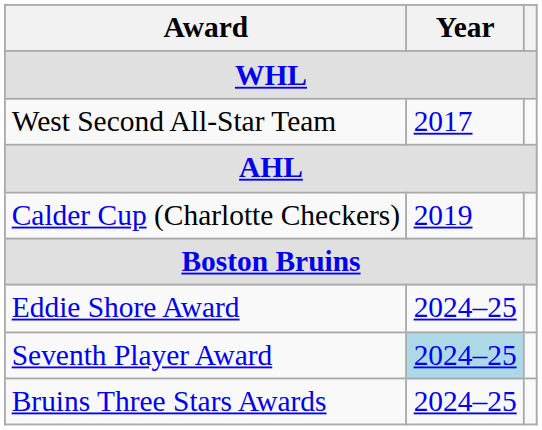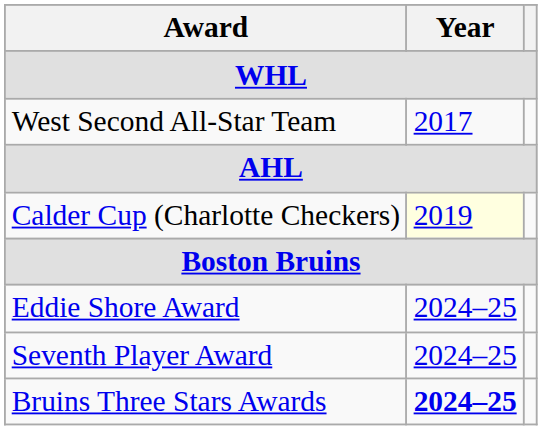Calder Cup (Charlotte Checkers) | Year: no background -> lightyellow background
Seventh Player Award | Year: lightblue background -> no background
Bruins Three Stars Awards | Year: normal -> bold
